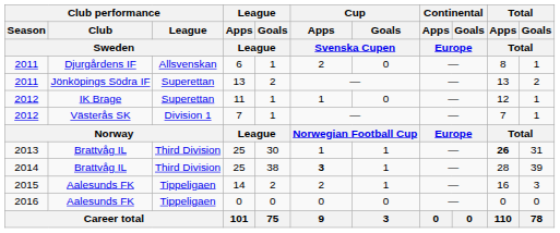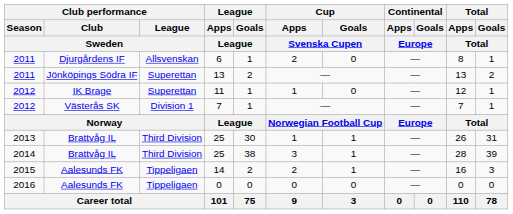2013 / 25 | Total / Apps / Total: bold -> normal
2014 / 25 | Cup / Apps / Svenska Cupen: bold -> normal
